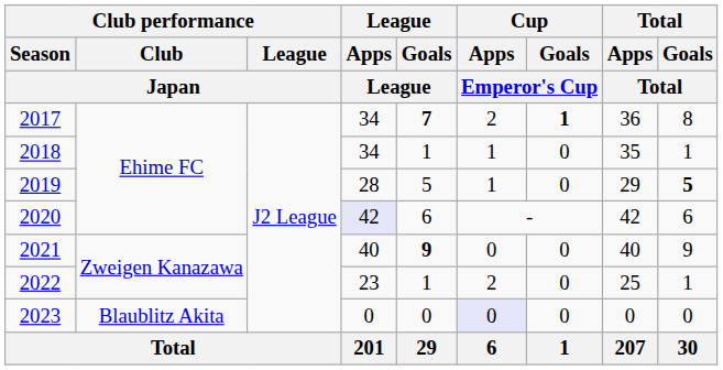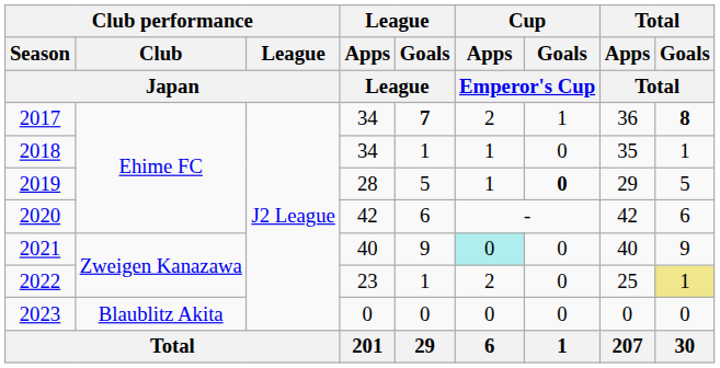2017 | Cup / Goals / Emperor's Cup: bold -> normal
2017 | Total / Goals / Total: normal -> bold
2019 | Cup / Goals / Emperor's Cup: normal -> bold
2019 | Total / Goals / Total: bold -> normal
2020 | League / Apps / League: lavender background -> no background
2021 | League / Goals / League: bold -> normal
2021 | Cup / Apps / Emperor's Cup: no background -> paleturquoise background
2022 | Total / Goals / Total: no background -> khaki background
2023 | Cup / Apps / Emperor's Cup: lavender background -> no background
